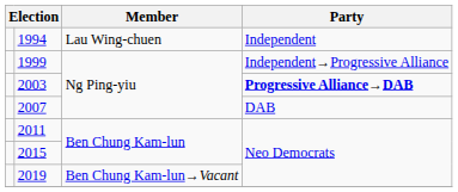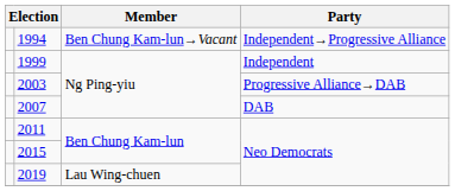1994 | Member: Lau Wing-chuen -> Ben Chung Kam-lun→Vacant
1994 | Party: Independent -> Independent→Progressive Alliance
1999 | Party: Independent→Progressive Alliance -> Independent
2003 | Party: bold -> normal
2019 | Member: Ben Chung Kam-lun→Vacant -> Lau Wing-chuen
